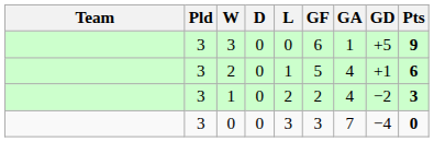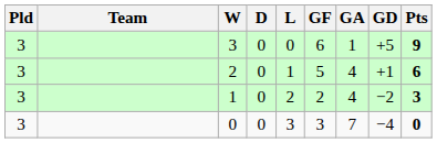columns swapped: Team <-> Pld
